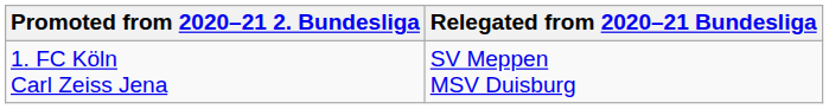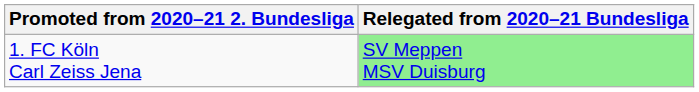1. FC Köln Carl Zeiss Jena | Relegated from 2020–21 Bundesliga: no background -> lightgreen background
